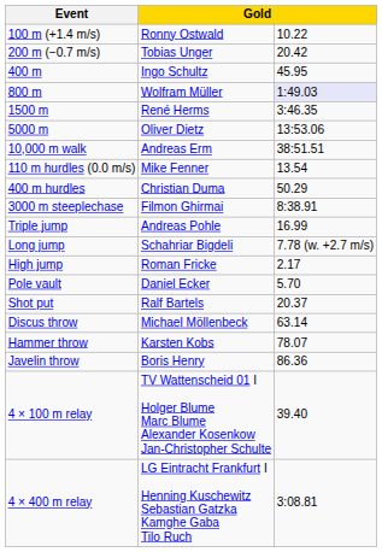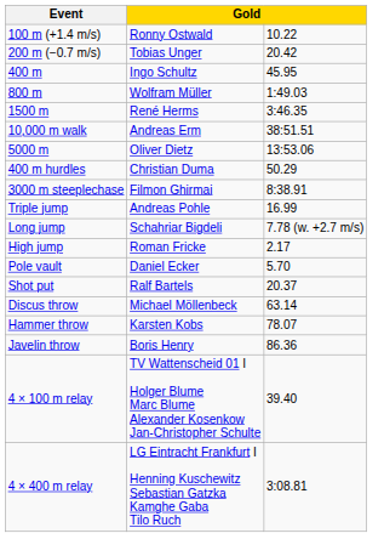800 m | column 3: lavender background -> no background
rows swapped: 5000 m <-> 10,000 m walk
- row: 110 m hurdles (0.0 m/s) | Mike Fenner | 13.54
